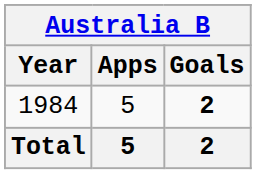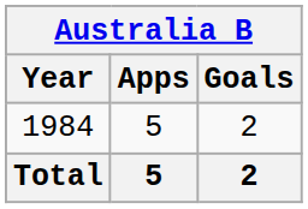1984 | Goals: bold -> normal
